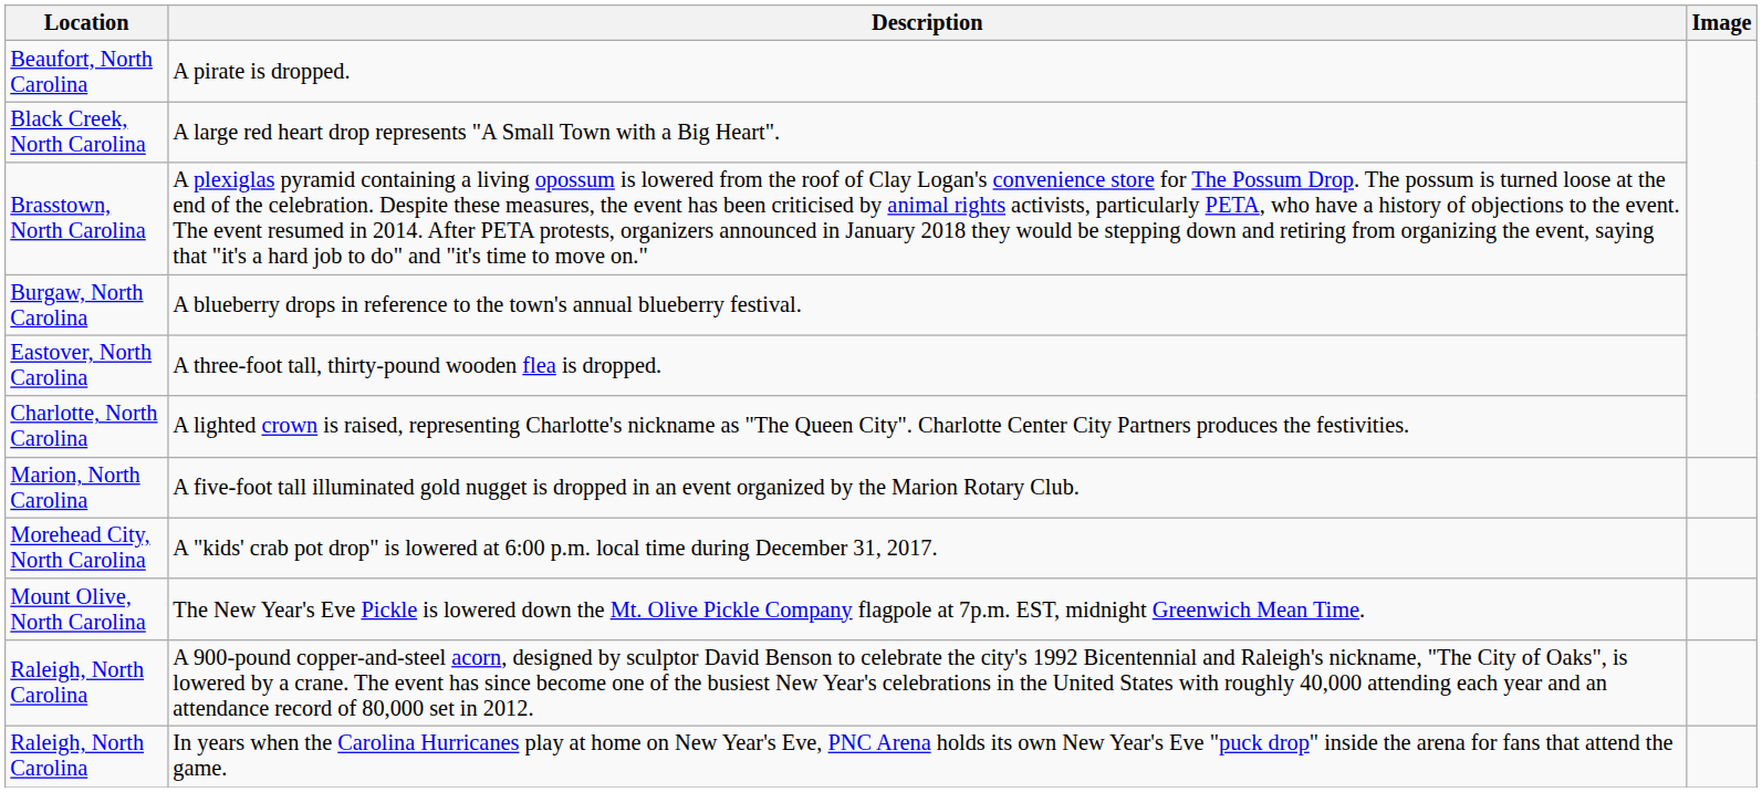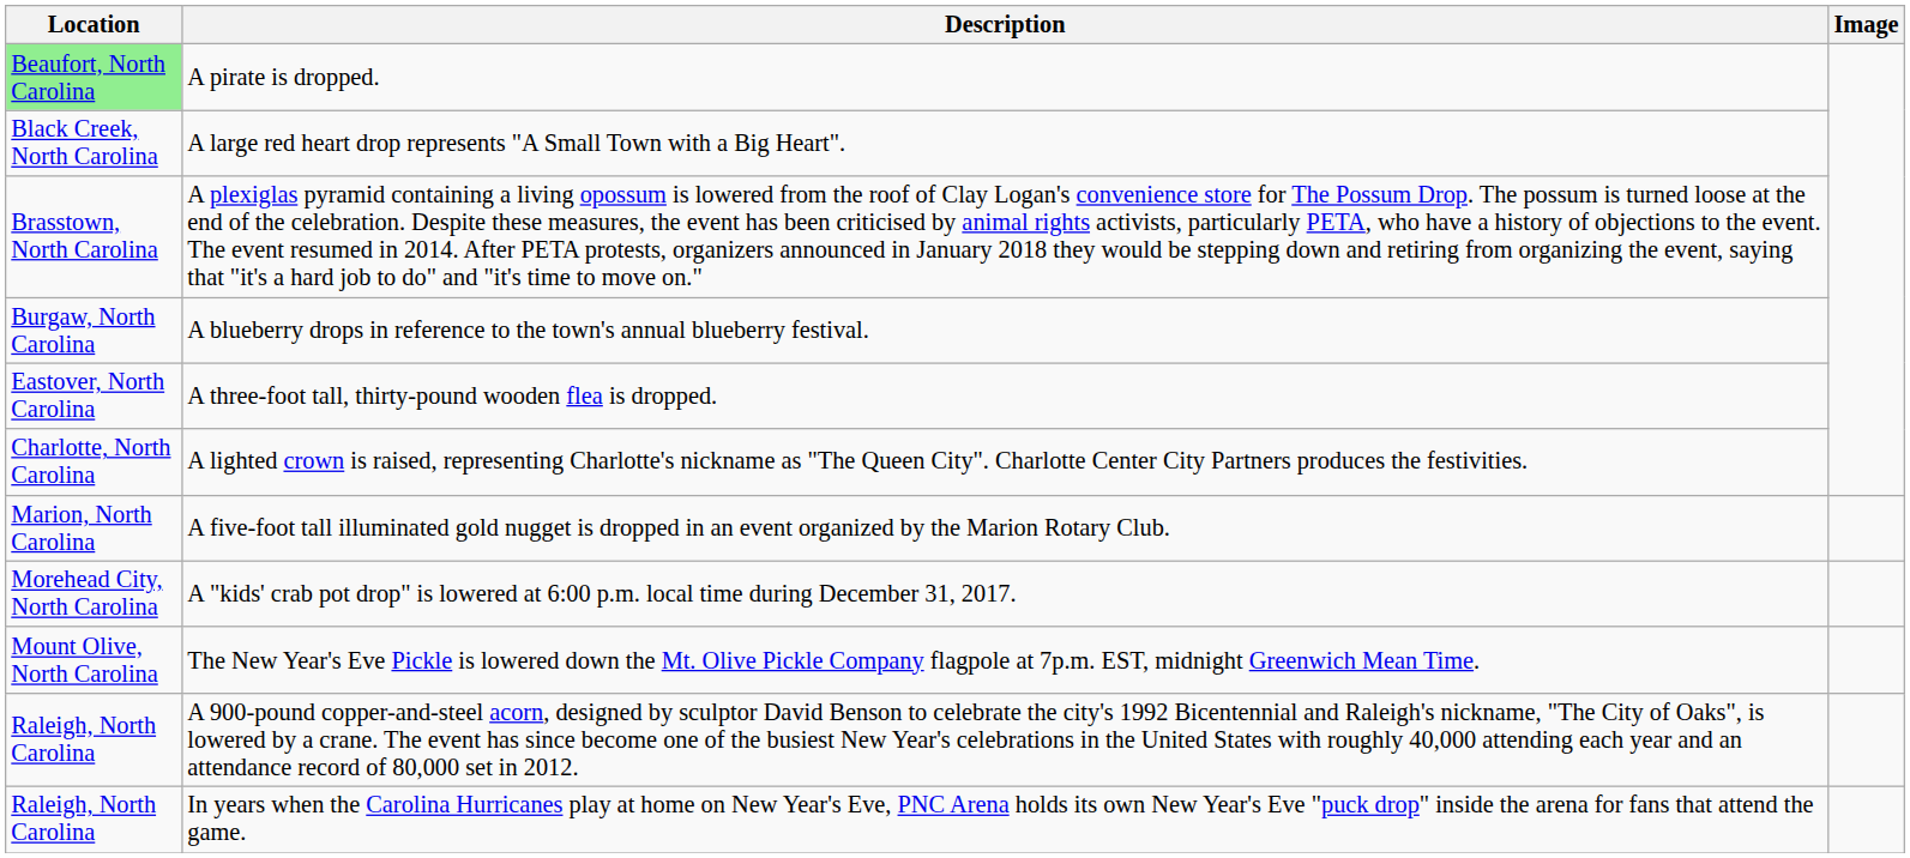A pirate is dropped. | Location: no background -> lightgreen background
